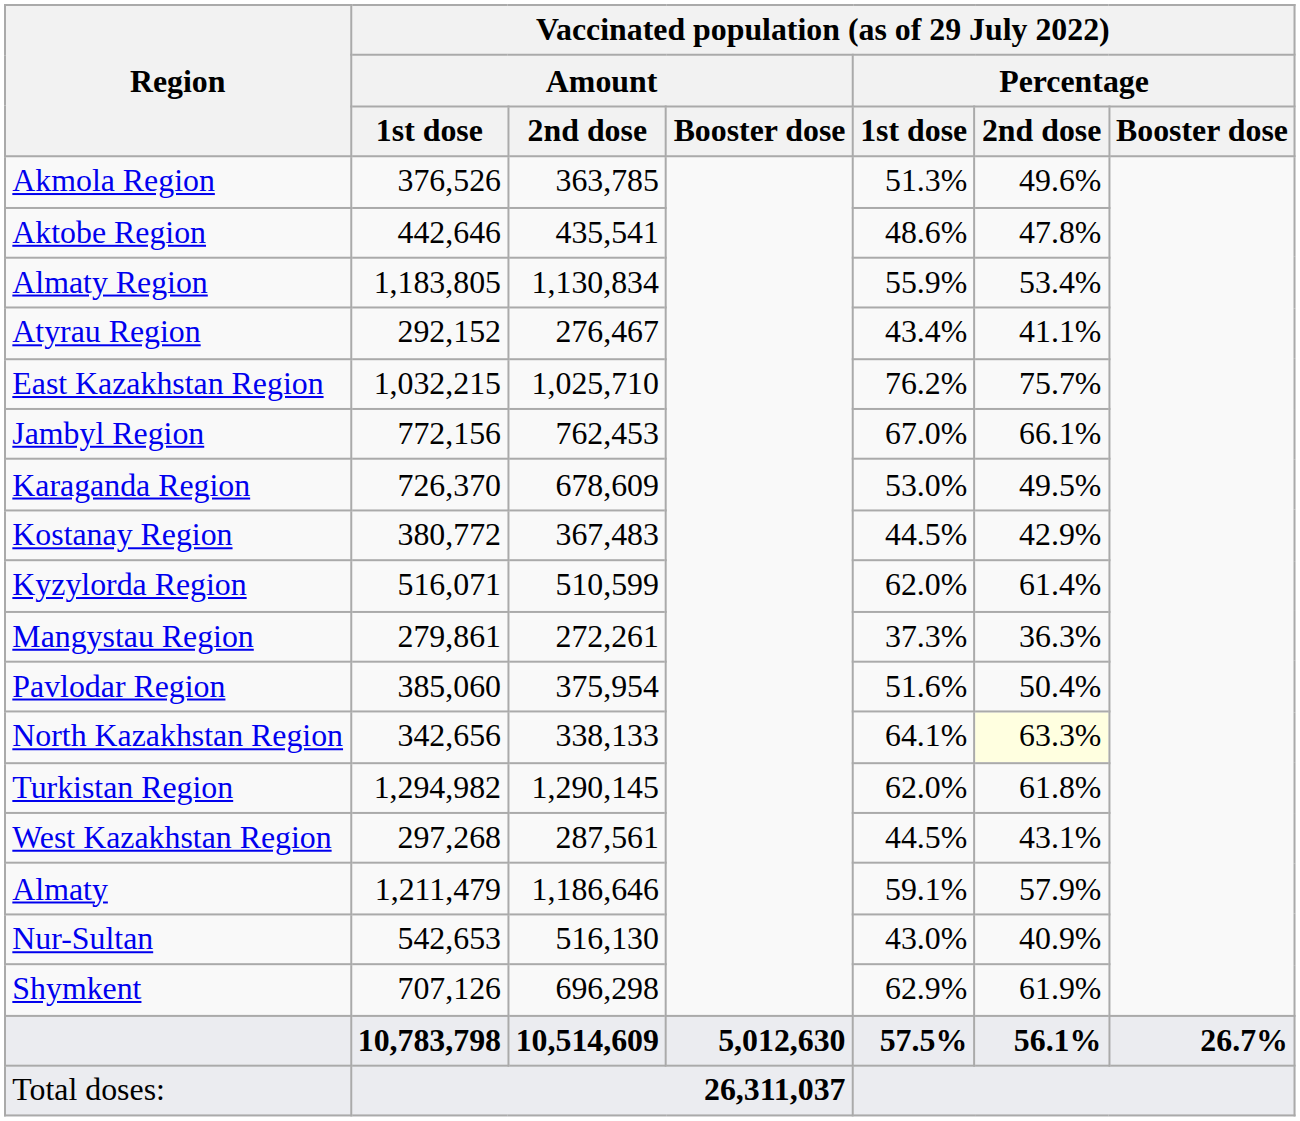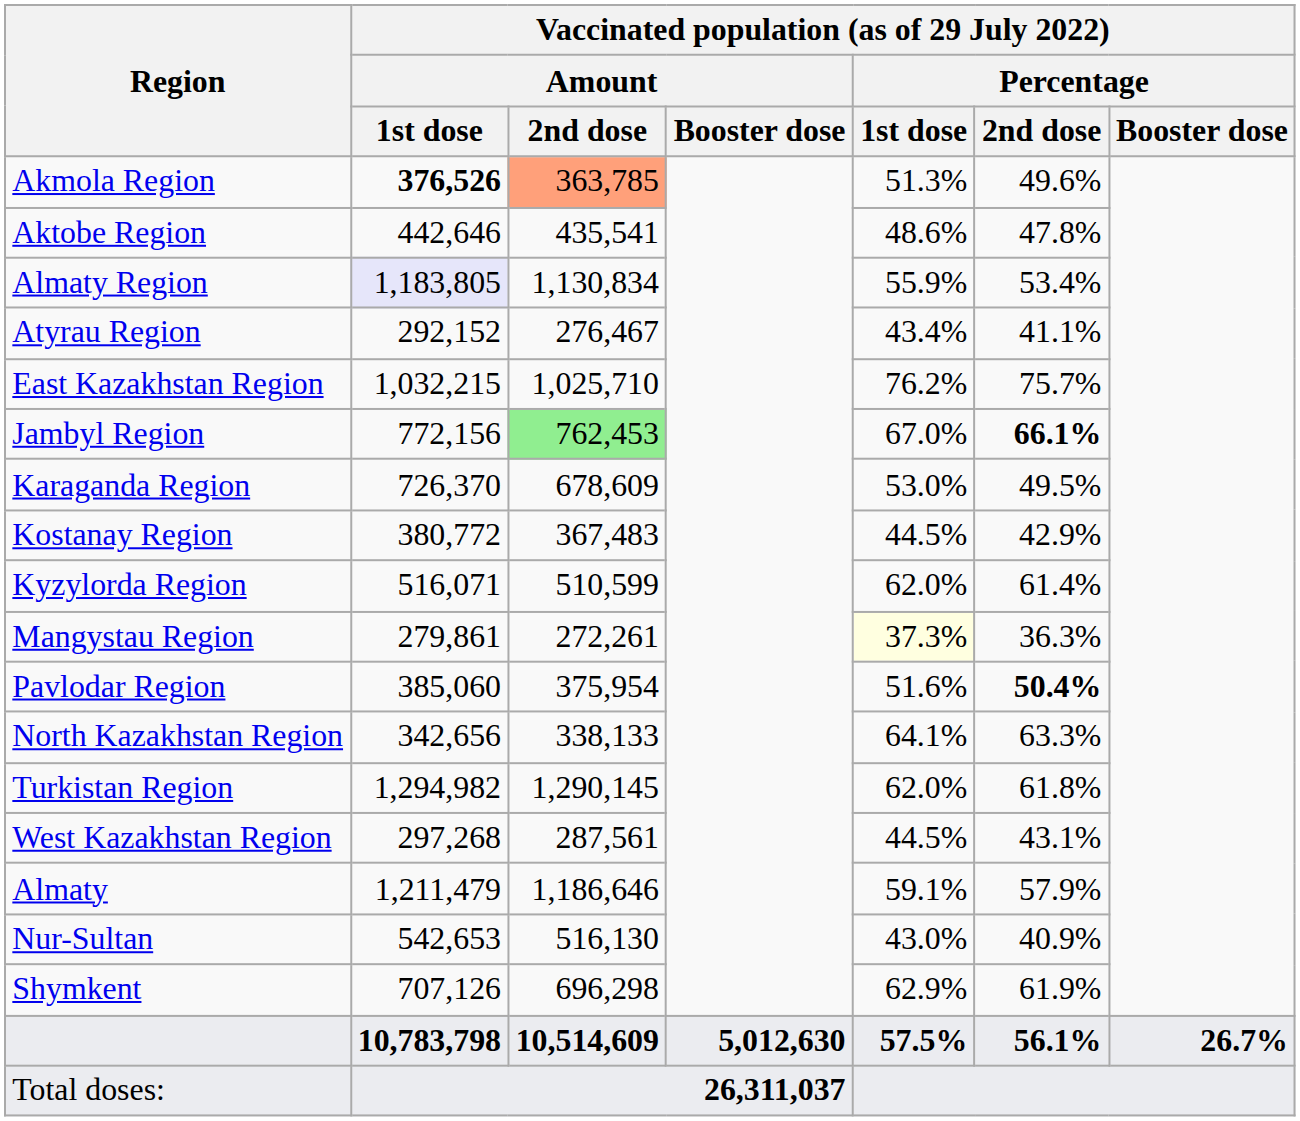Akmola Region | column 2: normal -> bold
Akmola Region | column 3: no background -> lightsalmon background
Almaty Region | column 2: no background -> lavender background
Jambyl Region | column 3: no background -> lightgreen background
Jambyl Region | column 6: normal -> bold
Mangystau Region | column 5: no background -> lightyellow background
Pavlodar Region | column 6: normal -> bold
North Kazakhstan Region | column 6: lightyellow background -> no background
